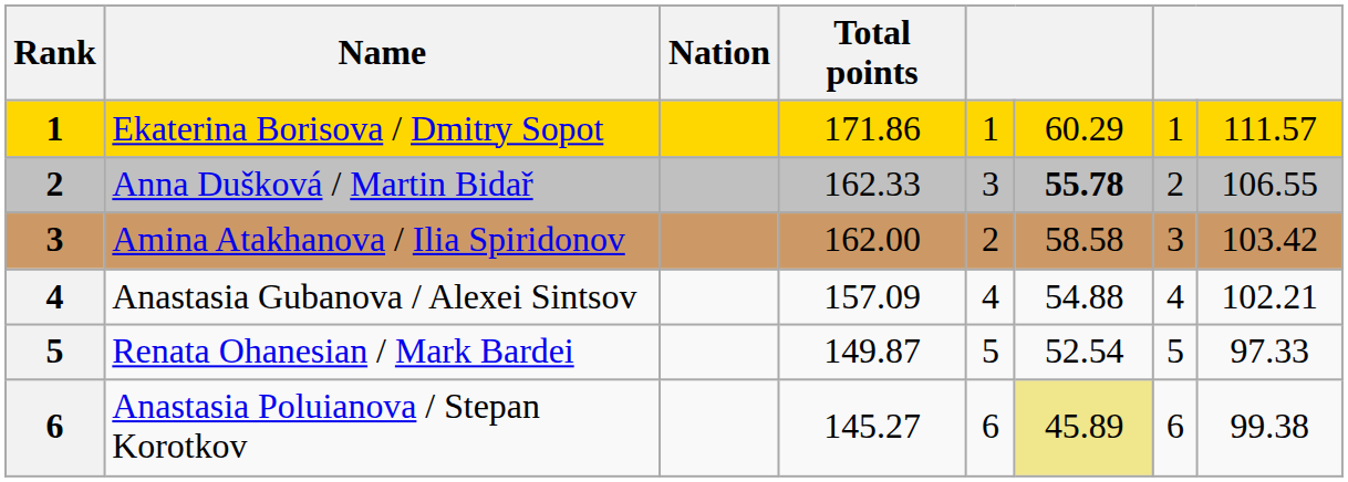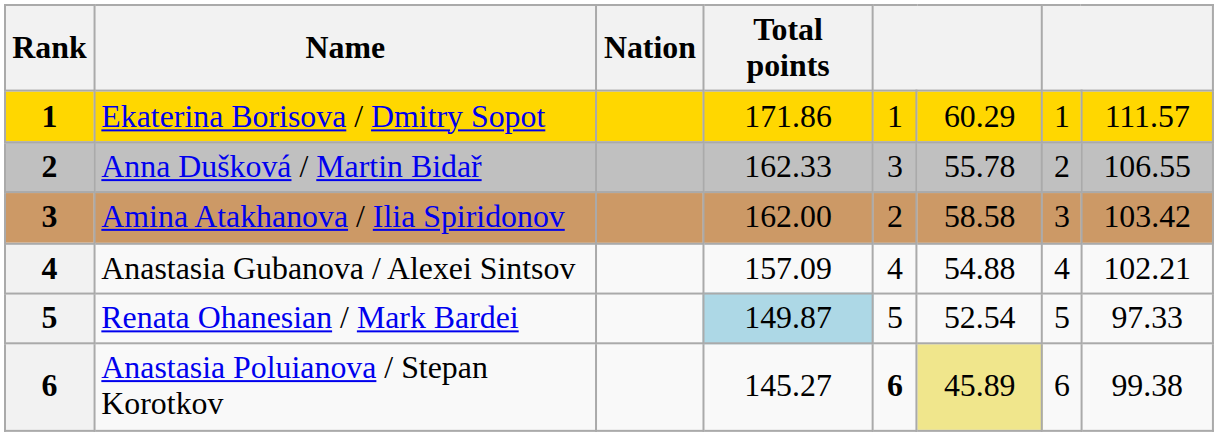Anna Dušková / Martin Bidař | column 6: bold -> normal
Renata Ohanesian / Mark Bardei | Total points: no background -> lightblue background
Anastasia Poluianova / Stepan Korotkov | column 5: normal -> bold
